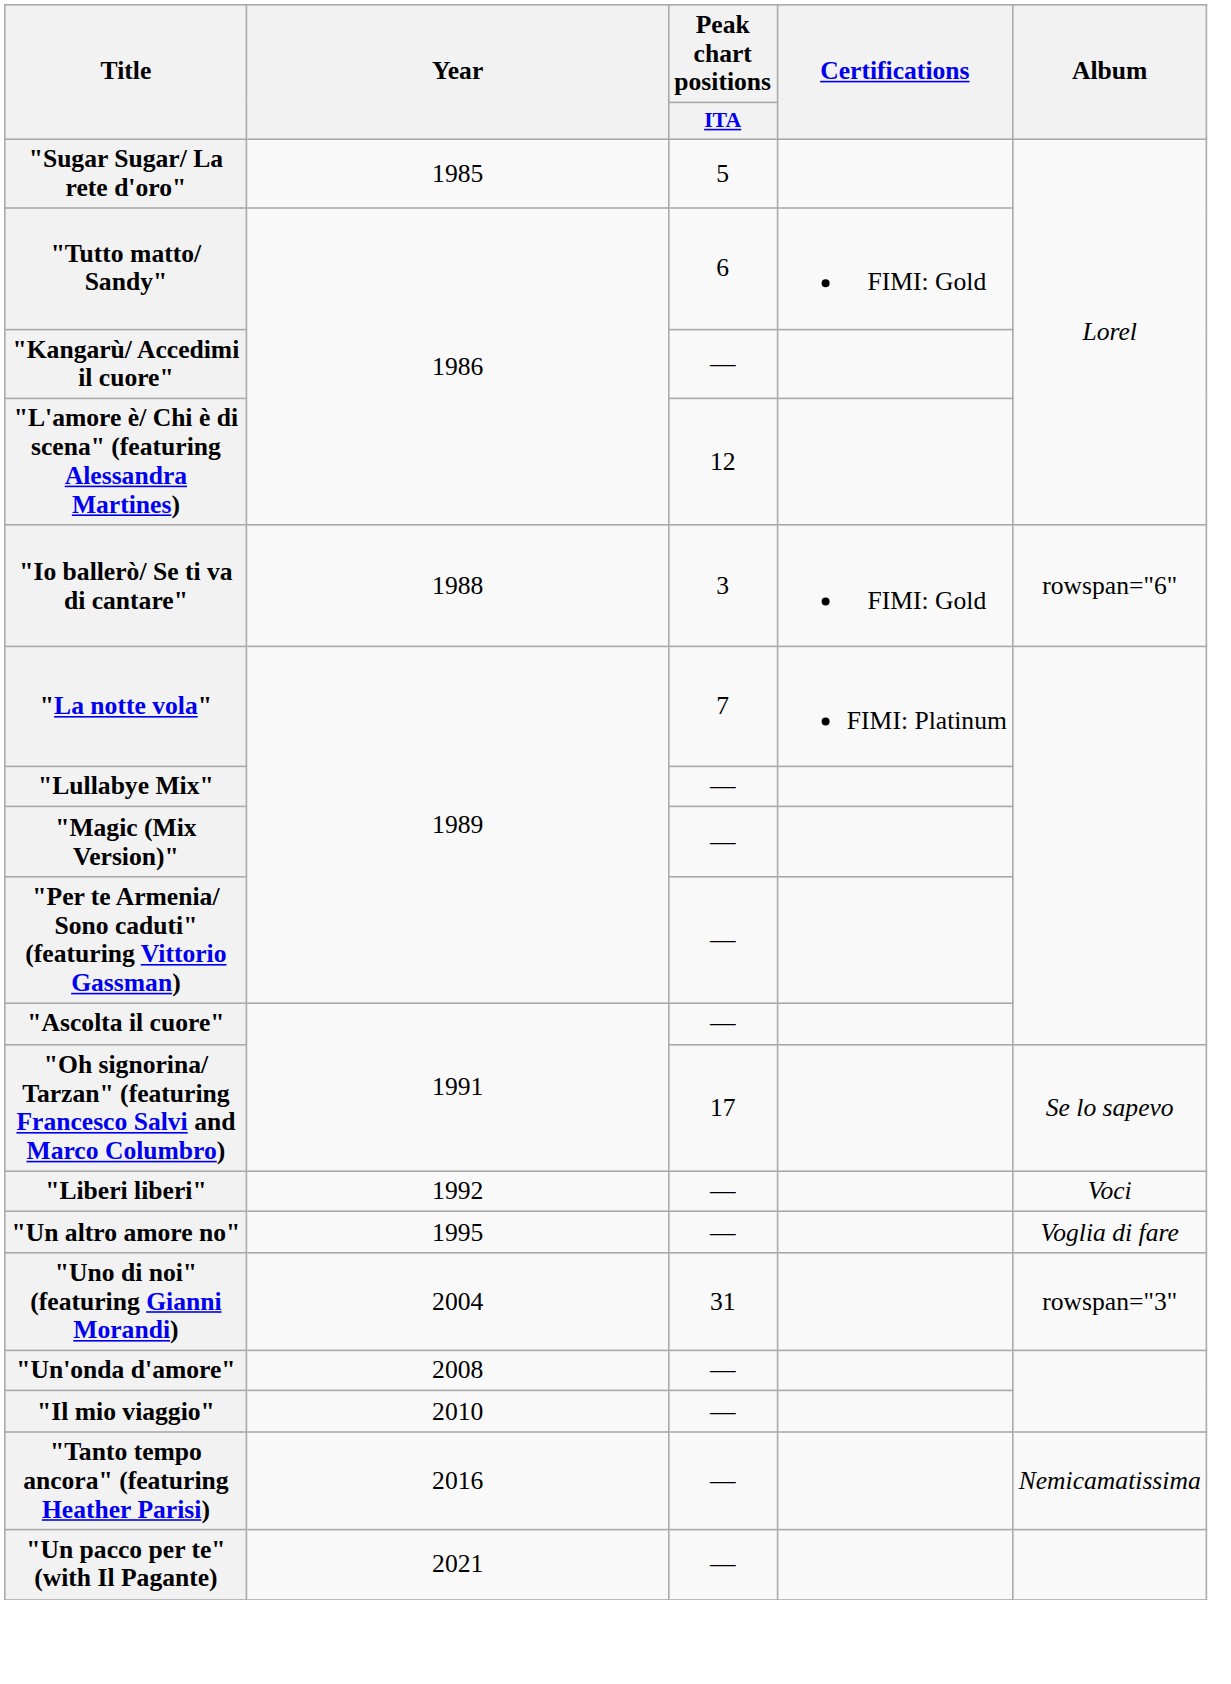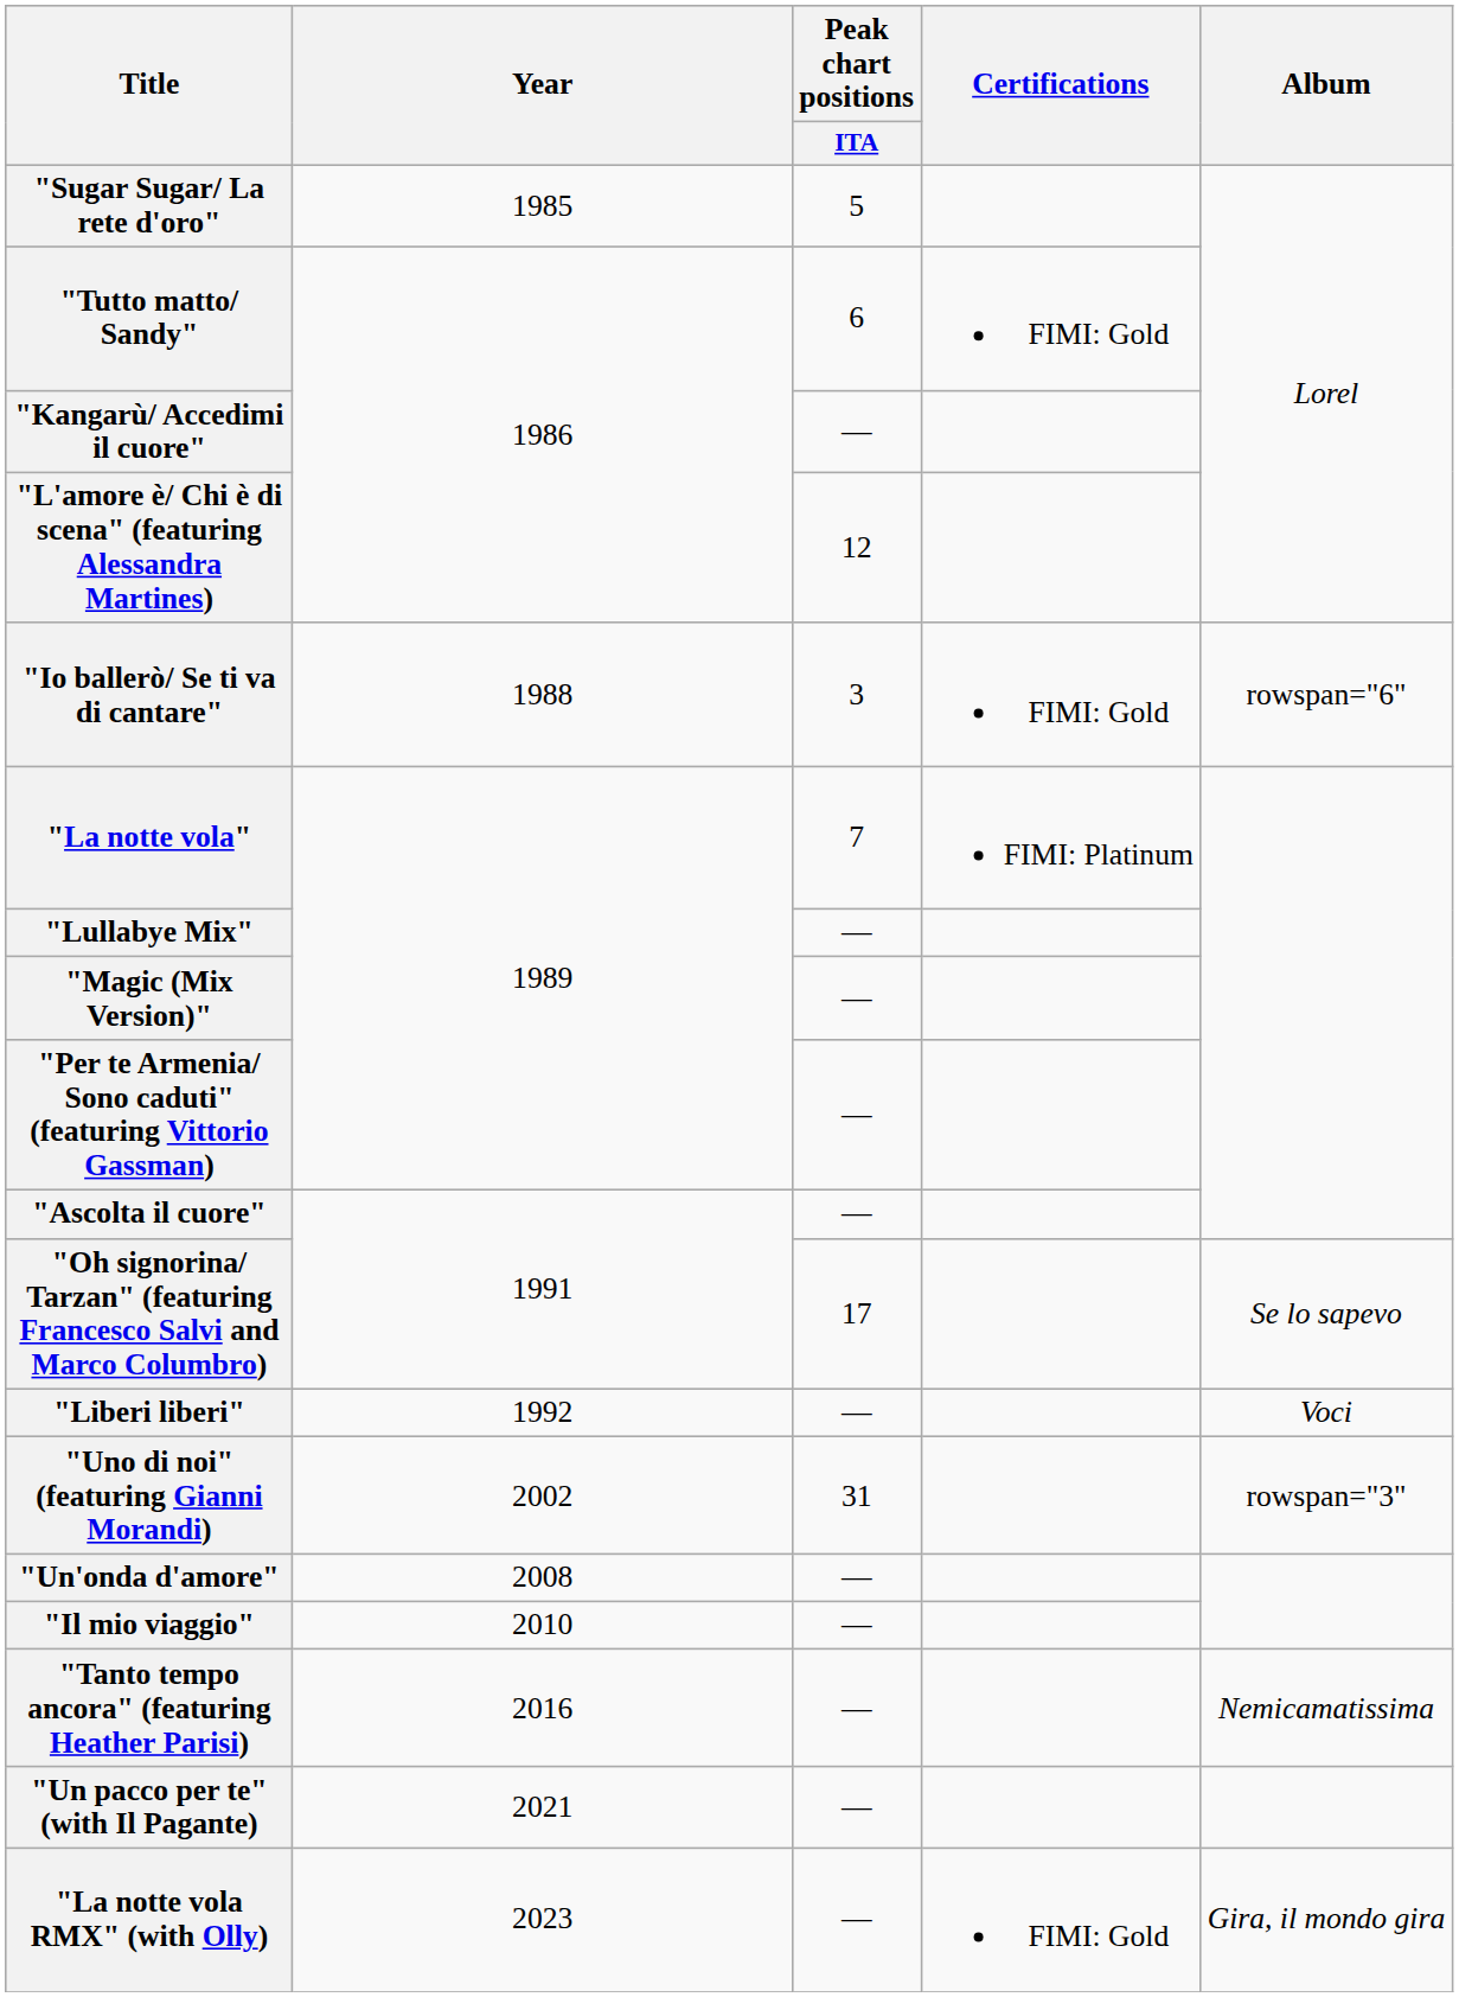- row: "Un altro amore no" | 1995 | — | Voglia di fare
"Uno di noi" (featuring Gianni Morandi) | Year: 2004 -> 2002
+ row: "La notte vola RMX" (with Olly) | 2023 | — | FIMI: Gold | Gira, il mondo gira
